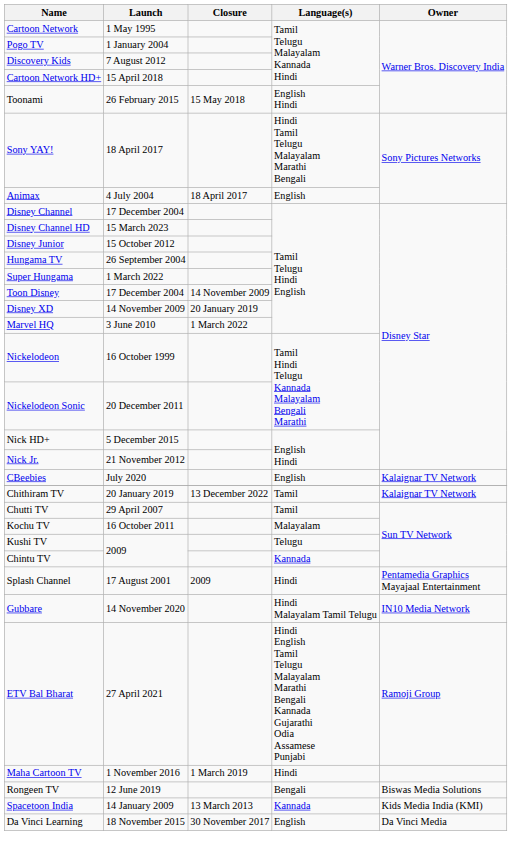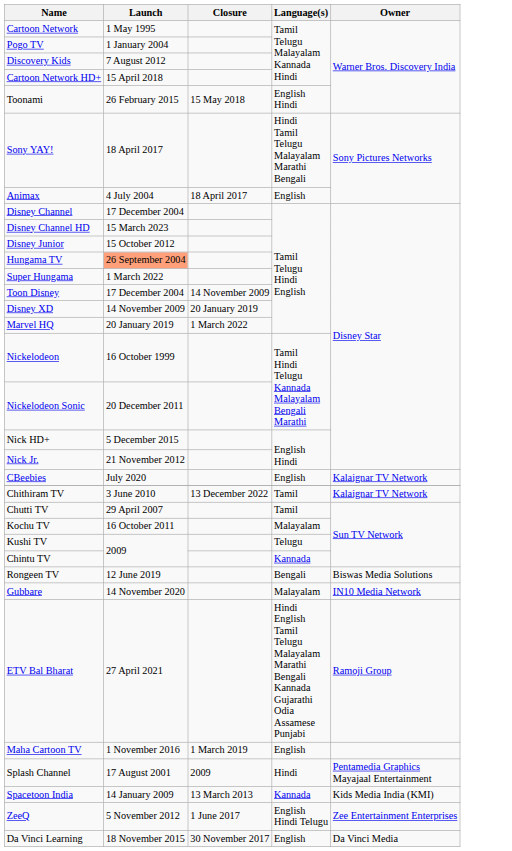Hungama TV | Launch: no background -> lightsalmon background
Marvel HQ | Launch: 3 June 2010 -> 20 January 2019
Chithiram TV | Launch: 20 January 2019 -> 3 June 2010
rows swapped: Rongeen TV <-> Splash Channel
Gubbare | Language(s): Hindi Malayalam Tamil Telugu -> Malayalam
Maha Cartoon TV | Language(s): Hindi -> English
+ row: ZeeQ | 5 November 2012 | 1 June 2017 | English Hindi Telugu | Zee Entertainment Enterprises
